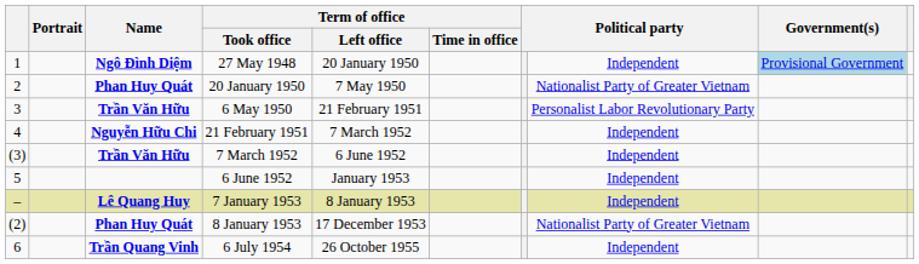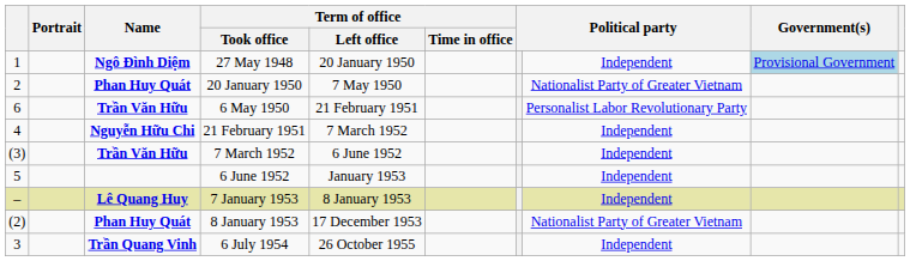6 May 1950 | column 1: 3 -> 6
6 July 1954 | column 1: 6 -> 3
